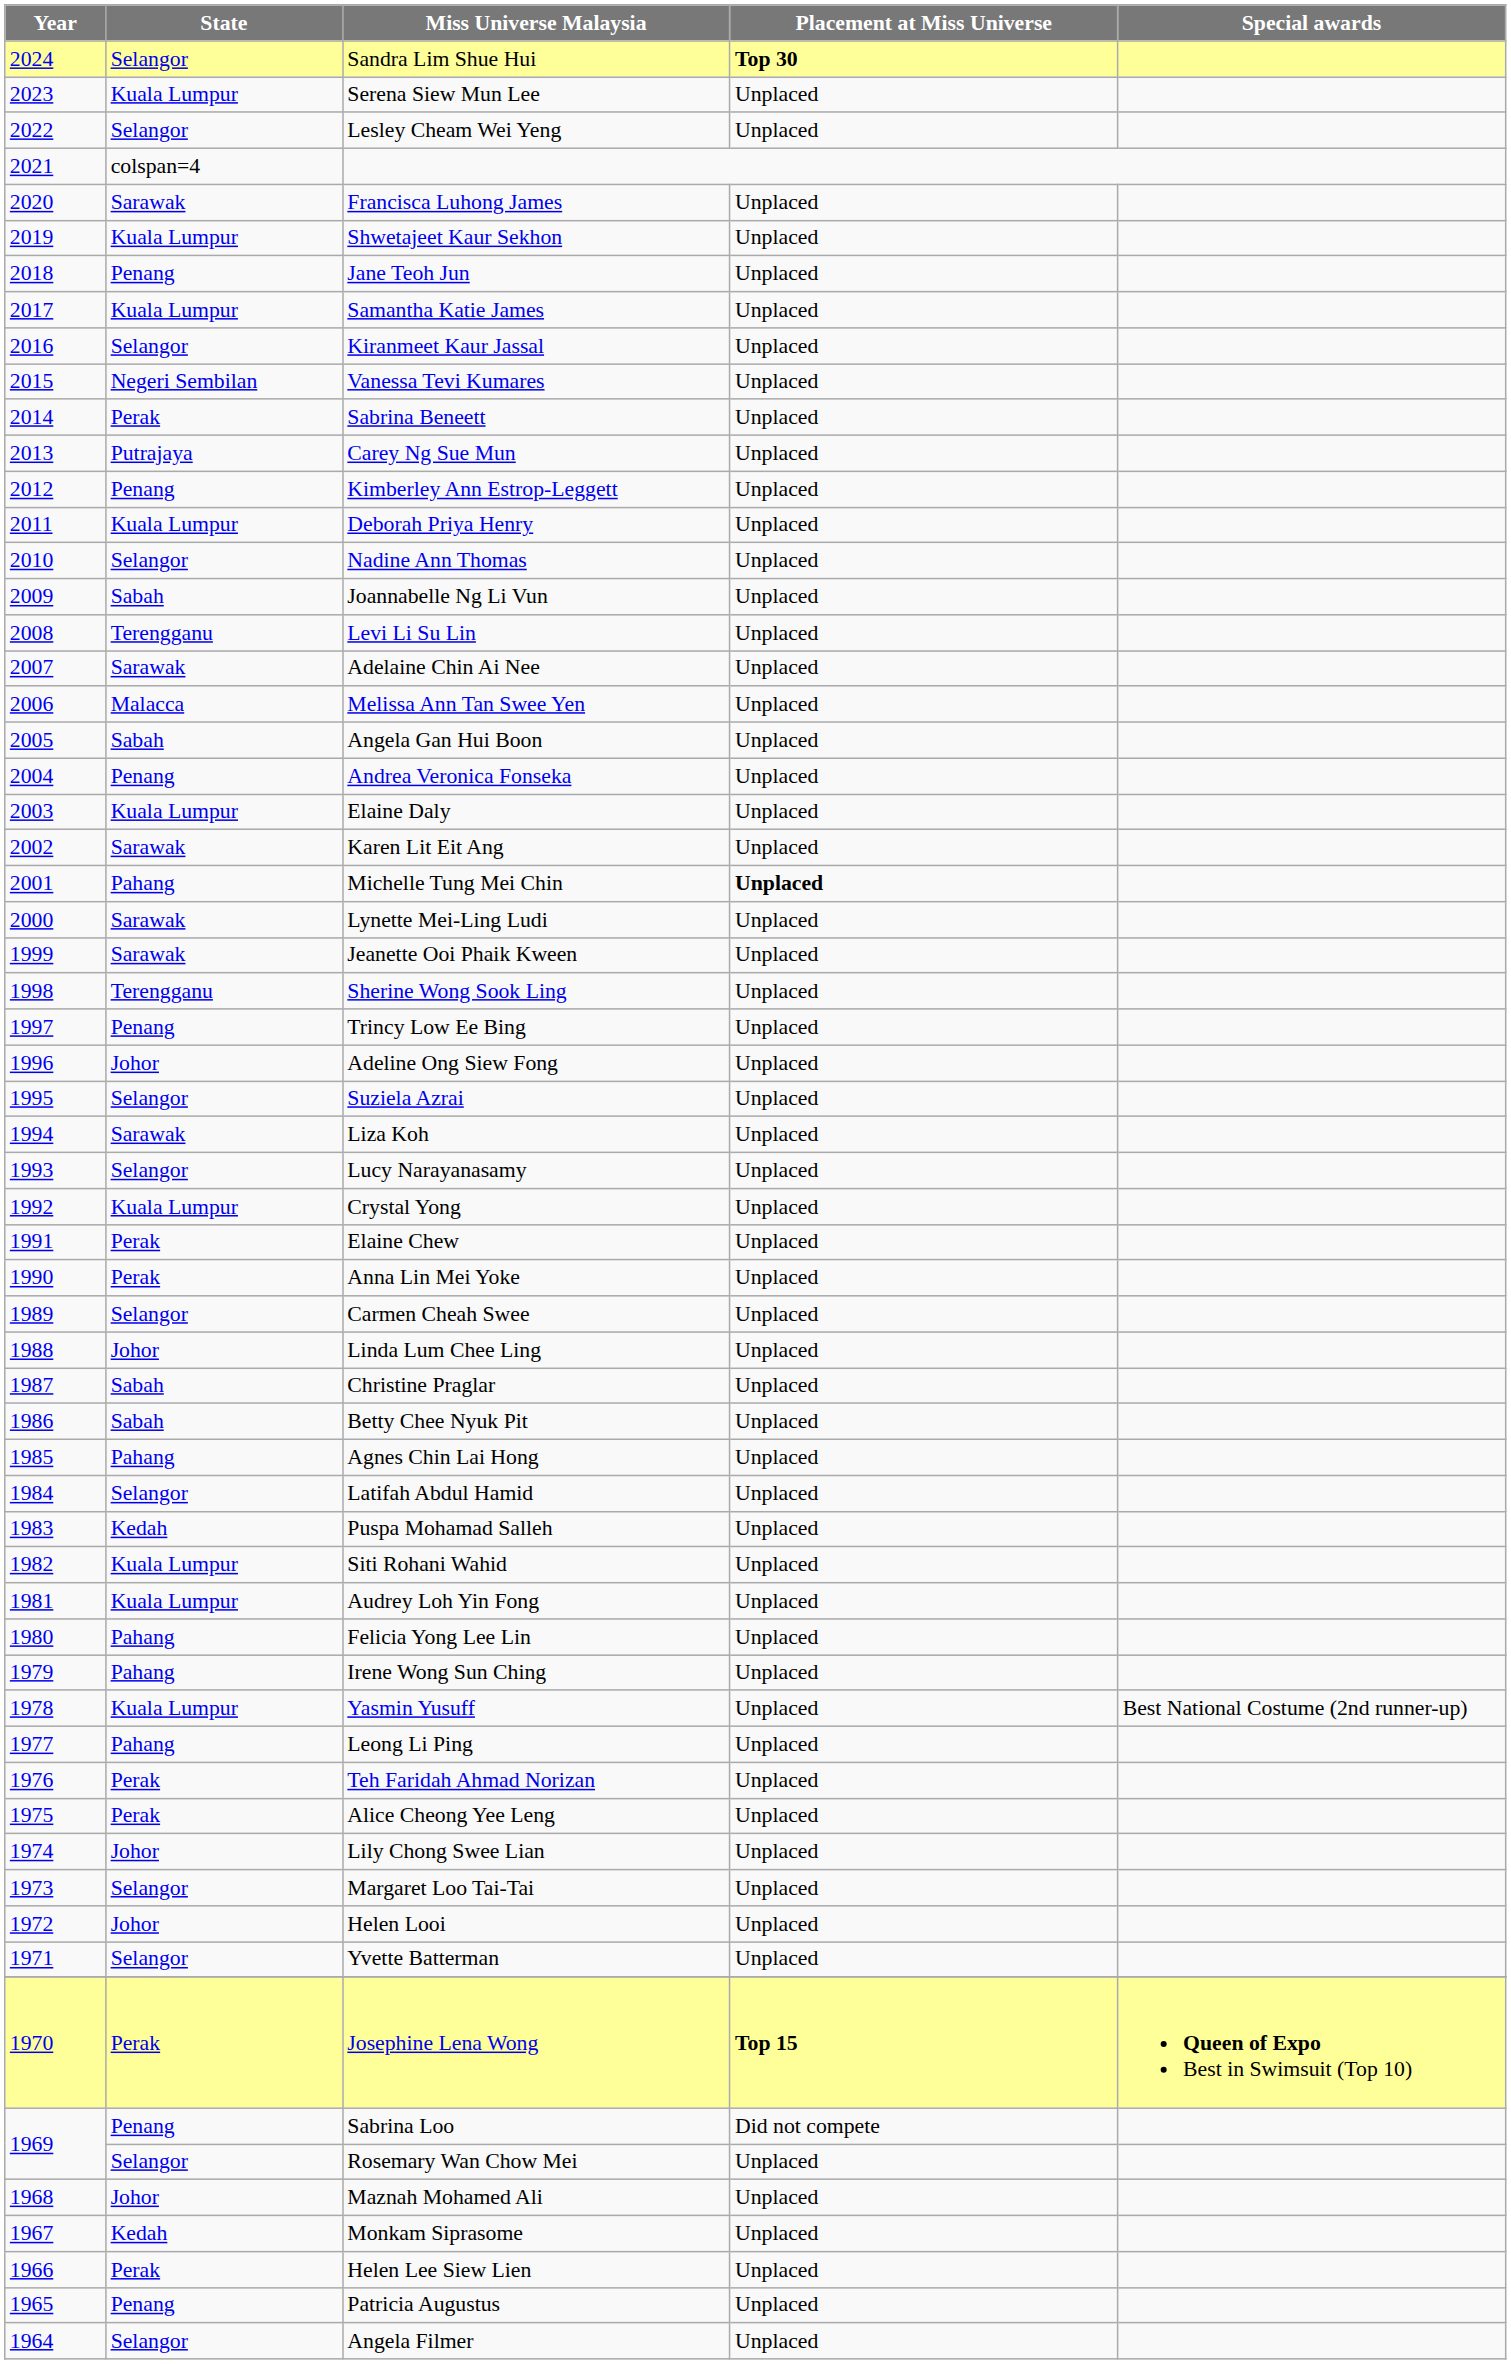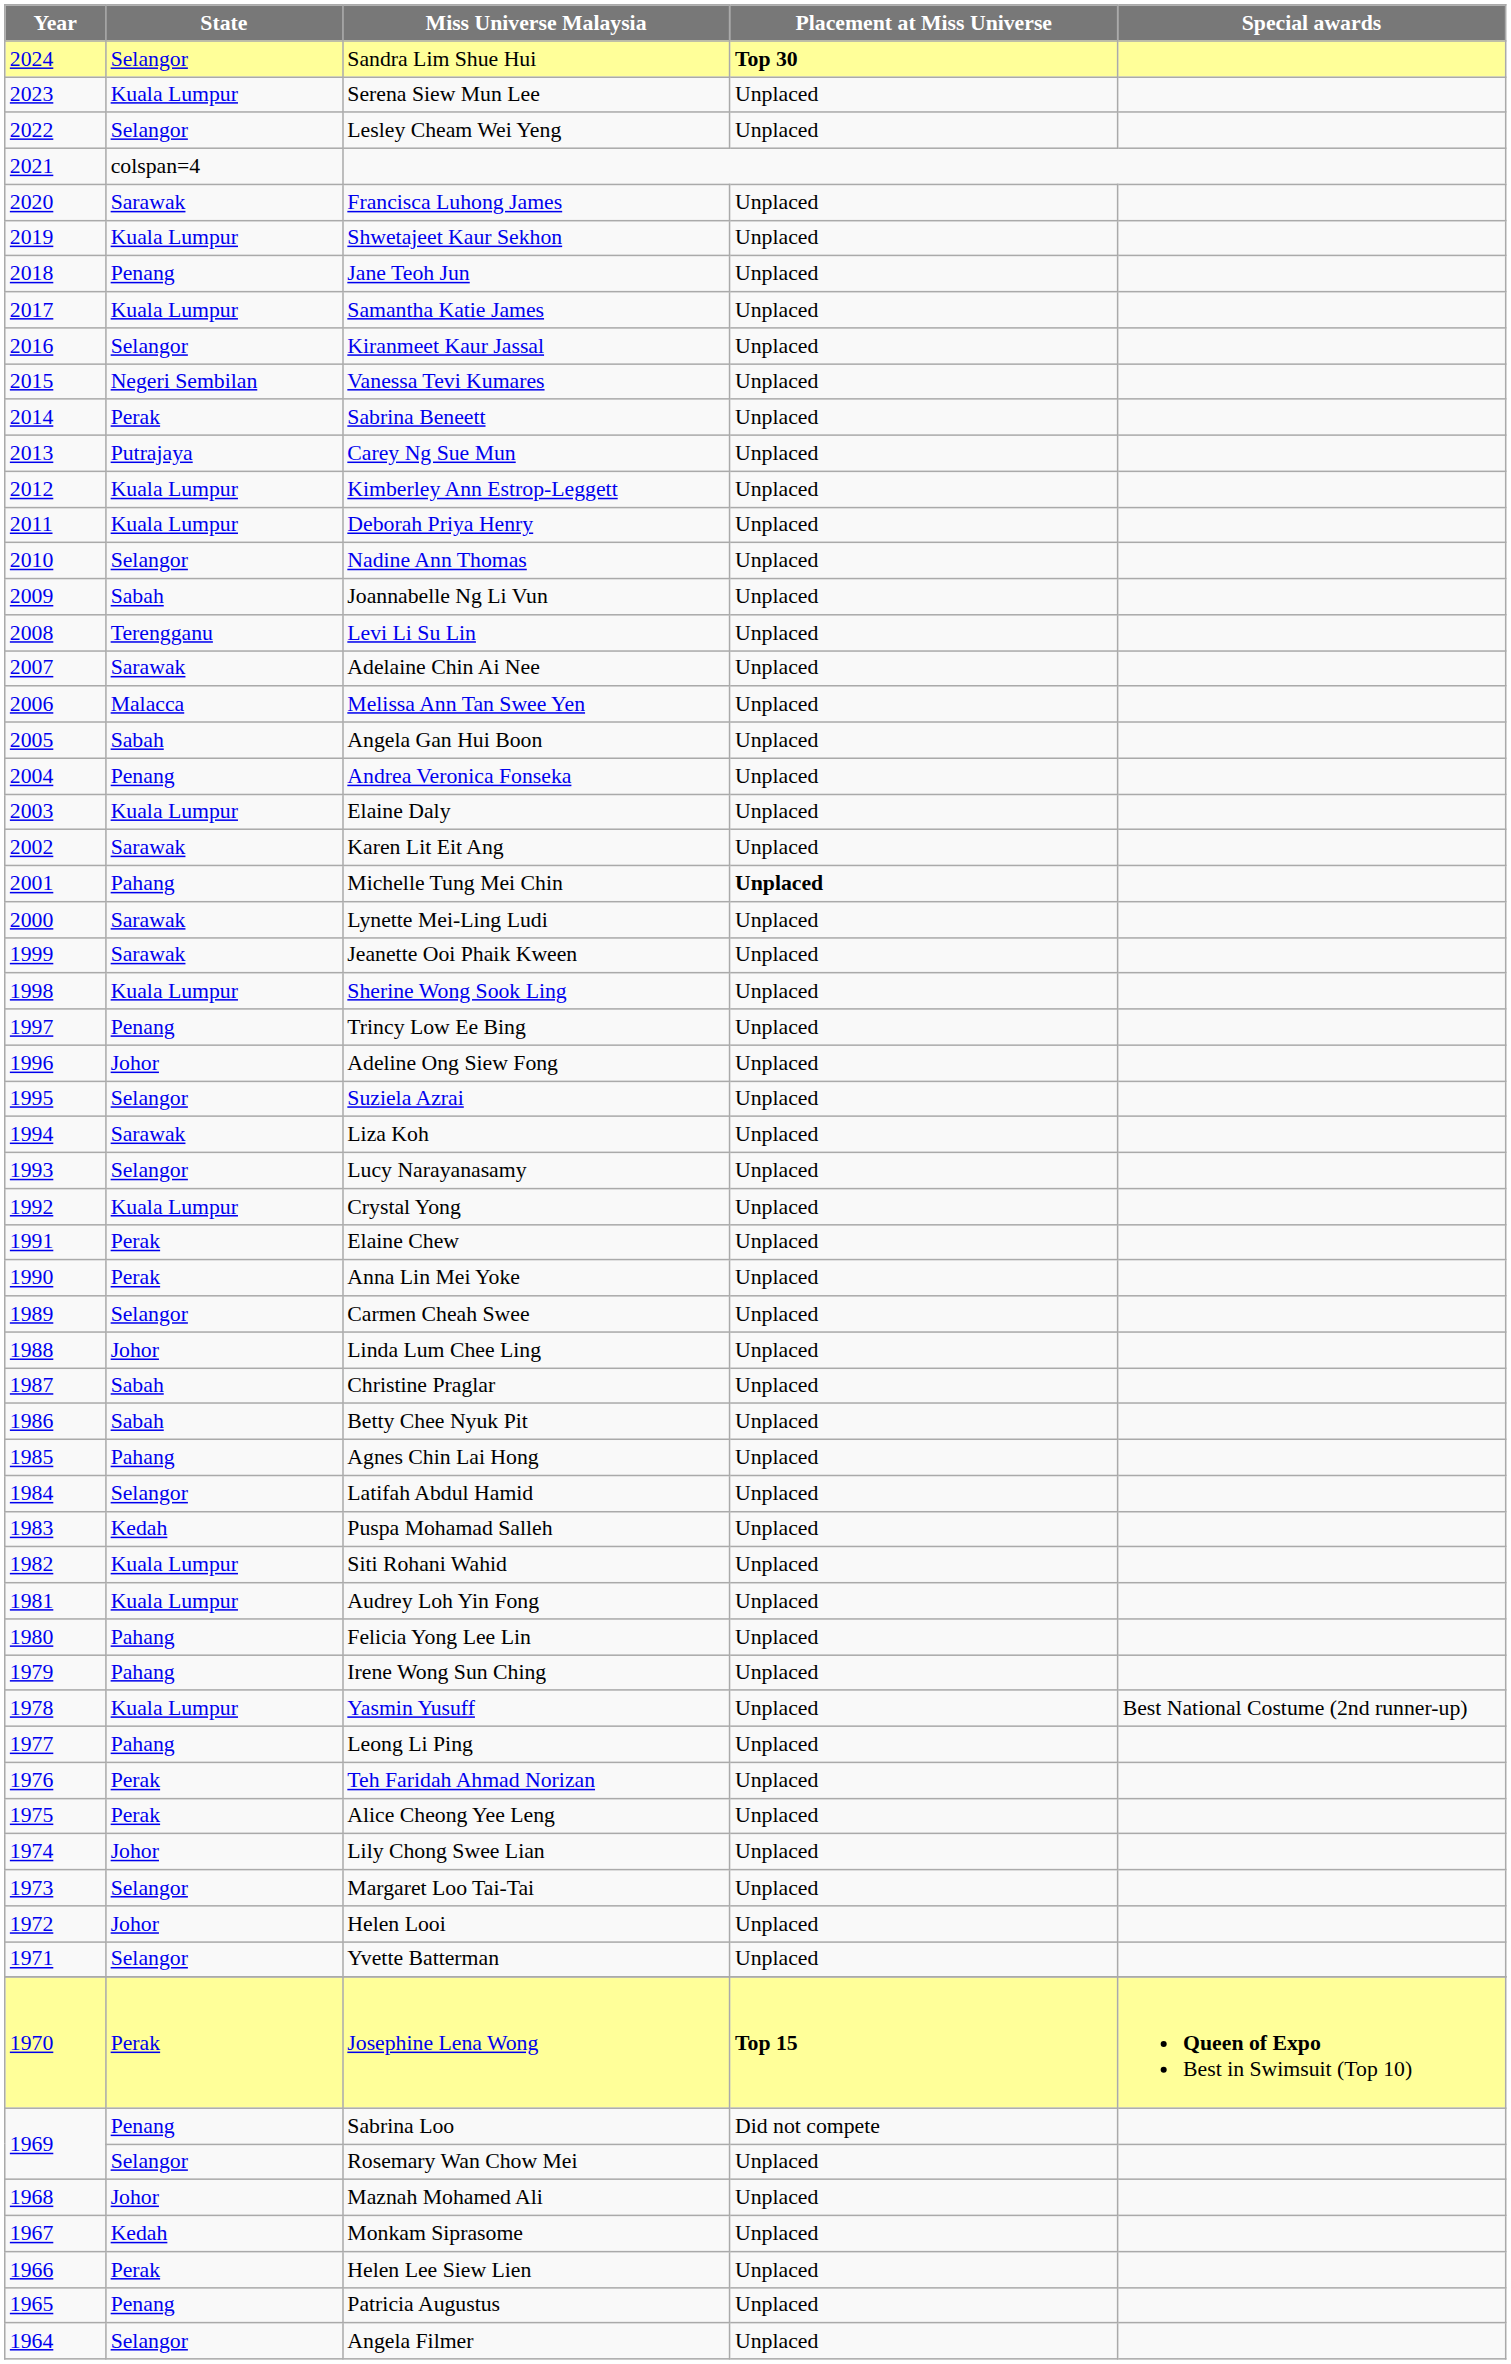Kimberley Ann Estrop-Leggett | State: Penang -> Kuala Lumpur
Sherine Wong Sook Ling | State: Terengganu -> Kuala Lumpur
